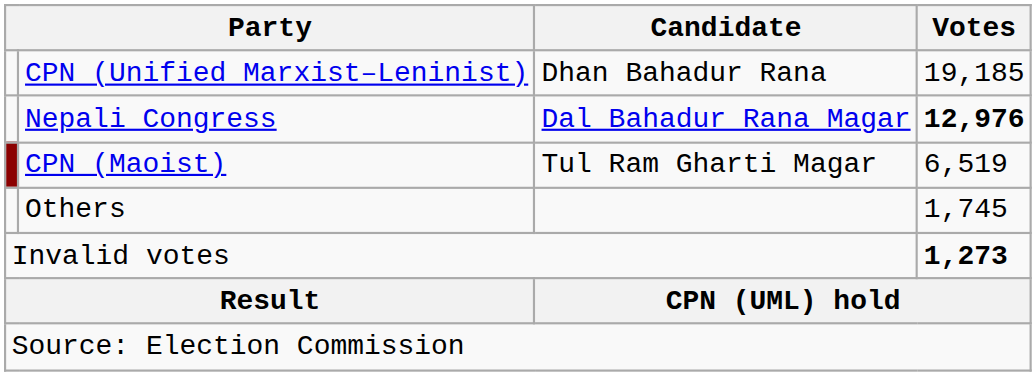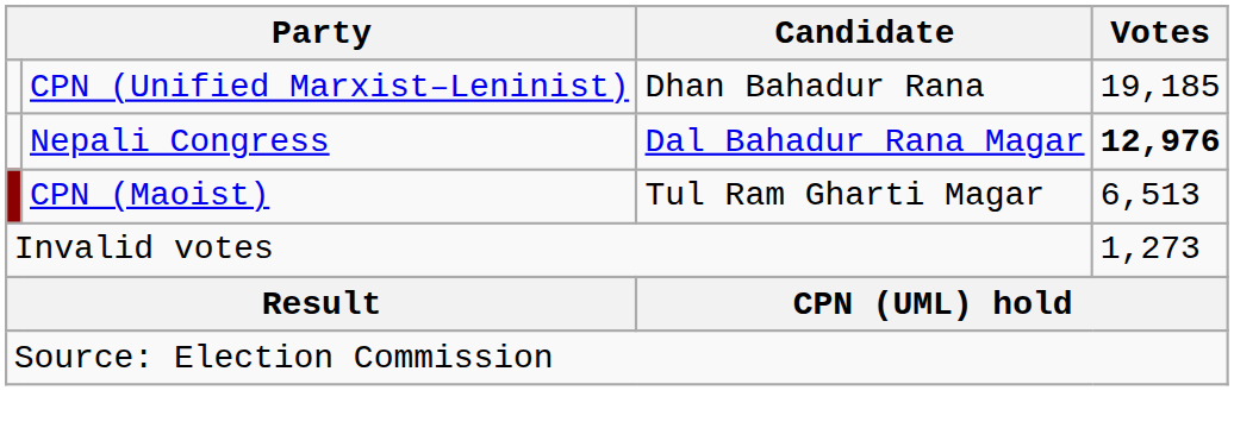CPN (Maoist) | Votes: 6,519 -> 6,513
- row: Others | 1,745
Invalid votes | Votes: bold -> normal
